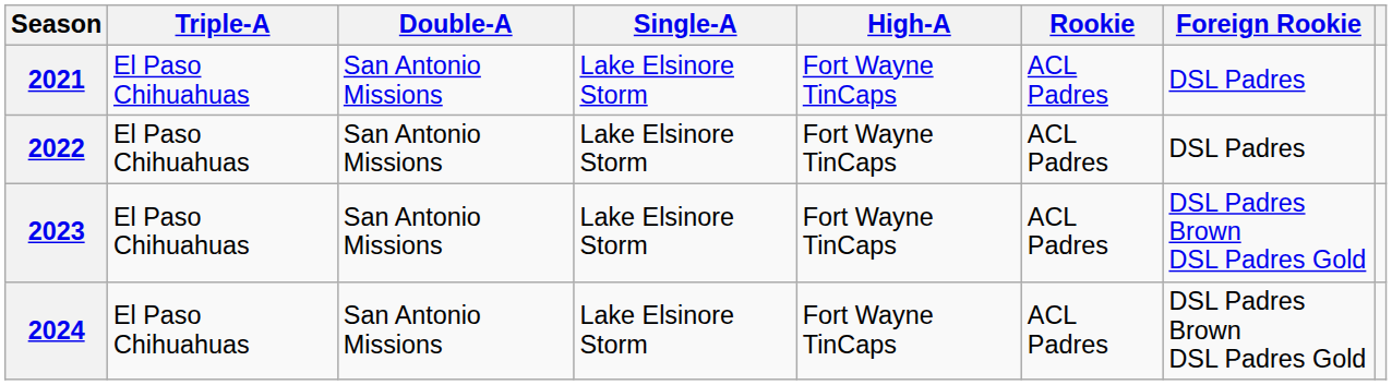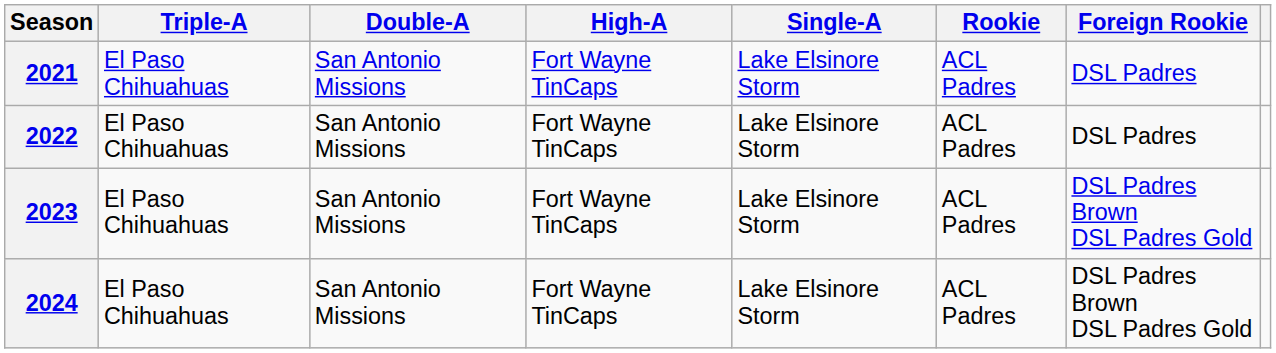columns swapped: High-A <-> Single-A
